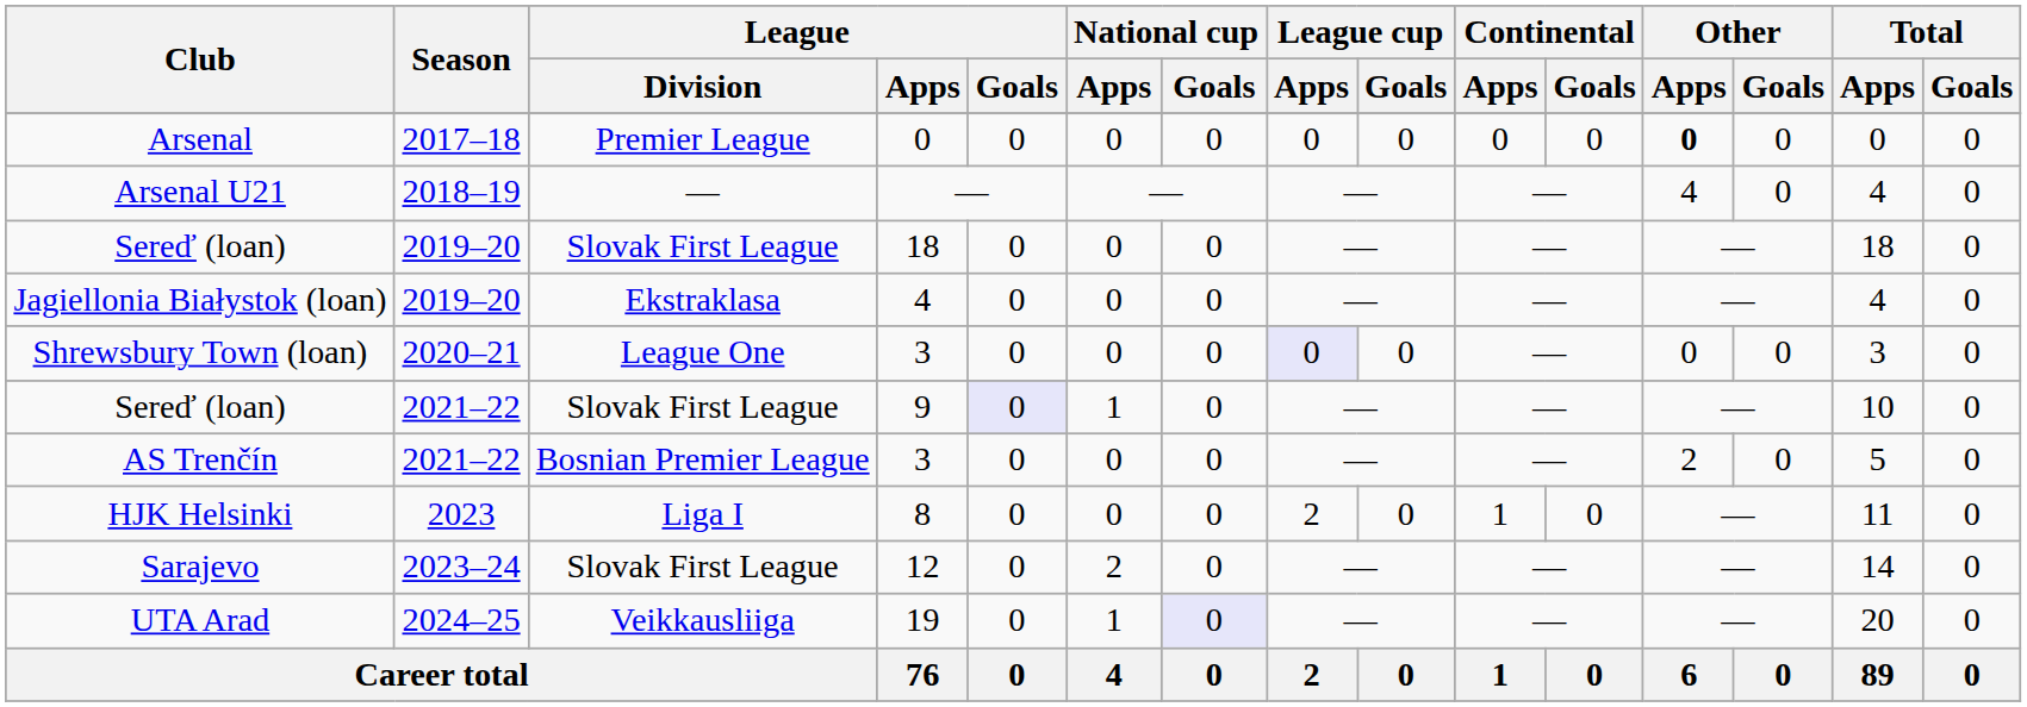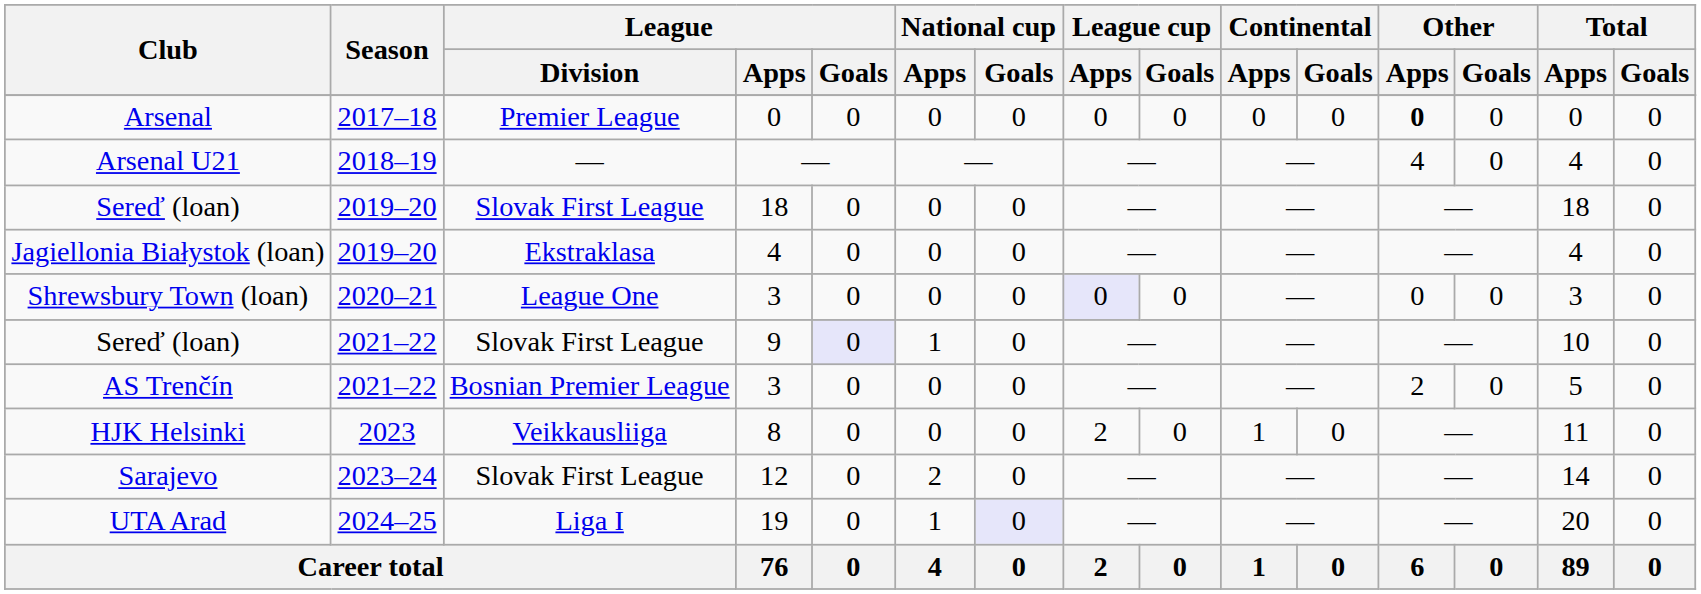HJK Helsinki | League / Division: Liga I -> Veikkausliiga
UTA Arad | League / Division: Veikkausliiga -> Liga I
